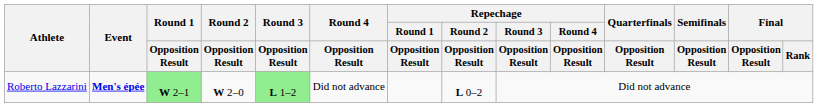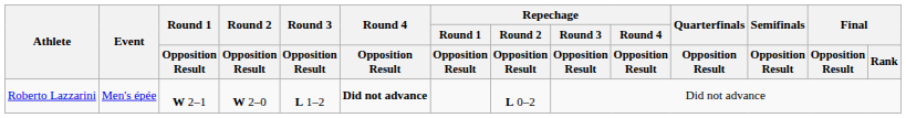Roberto Lazzarini | Event: bold -> normal
Roberto Lazzarini | Round 1 / Opposition Result: lightgreen background -> no background
Roberto Lazzarini | Round 3 / Opposition Result: lightgreen background -> no background
Roberto Lazzarini | Round 4 / Opposition Result: normal -> bold
